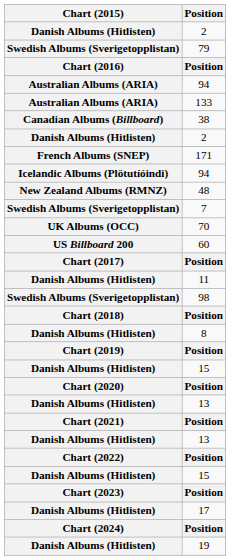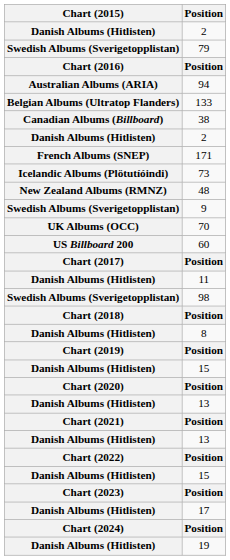row 6 | Chart (2015): Australian Albums (ARIA) -> Belgian Albums (Ultratop Flanders)
row 10 | Position: 94 -> 73
row 12 | Position: 7 -> 9
